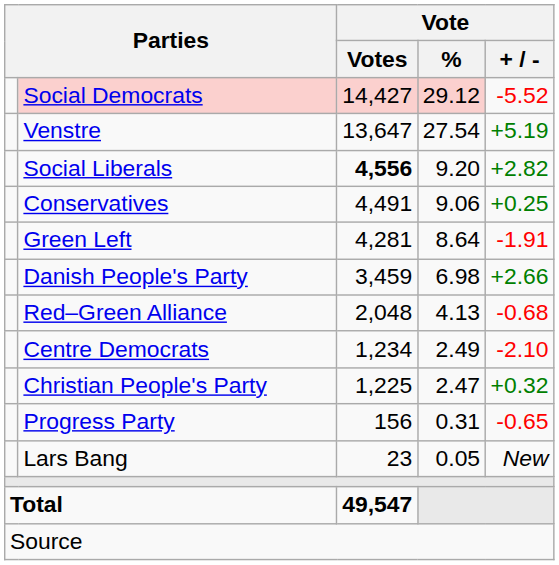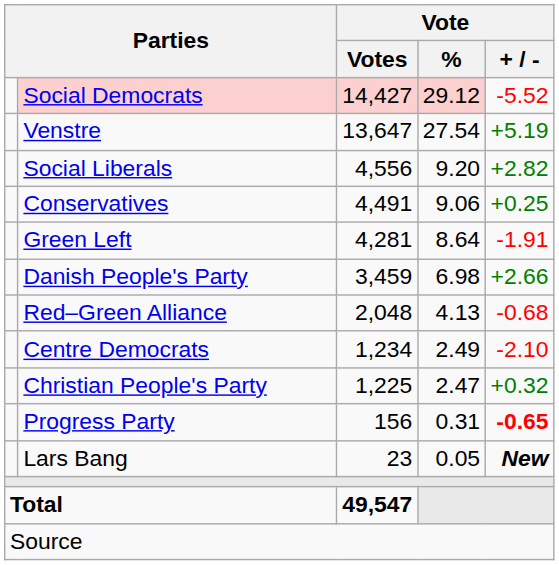Social Liberals | Vote / Votes: bold -> normal
Progress Party | Vote / + / -: normal -> bold
Lars Bang | Vote / + / -: normal -> bold
